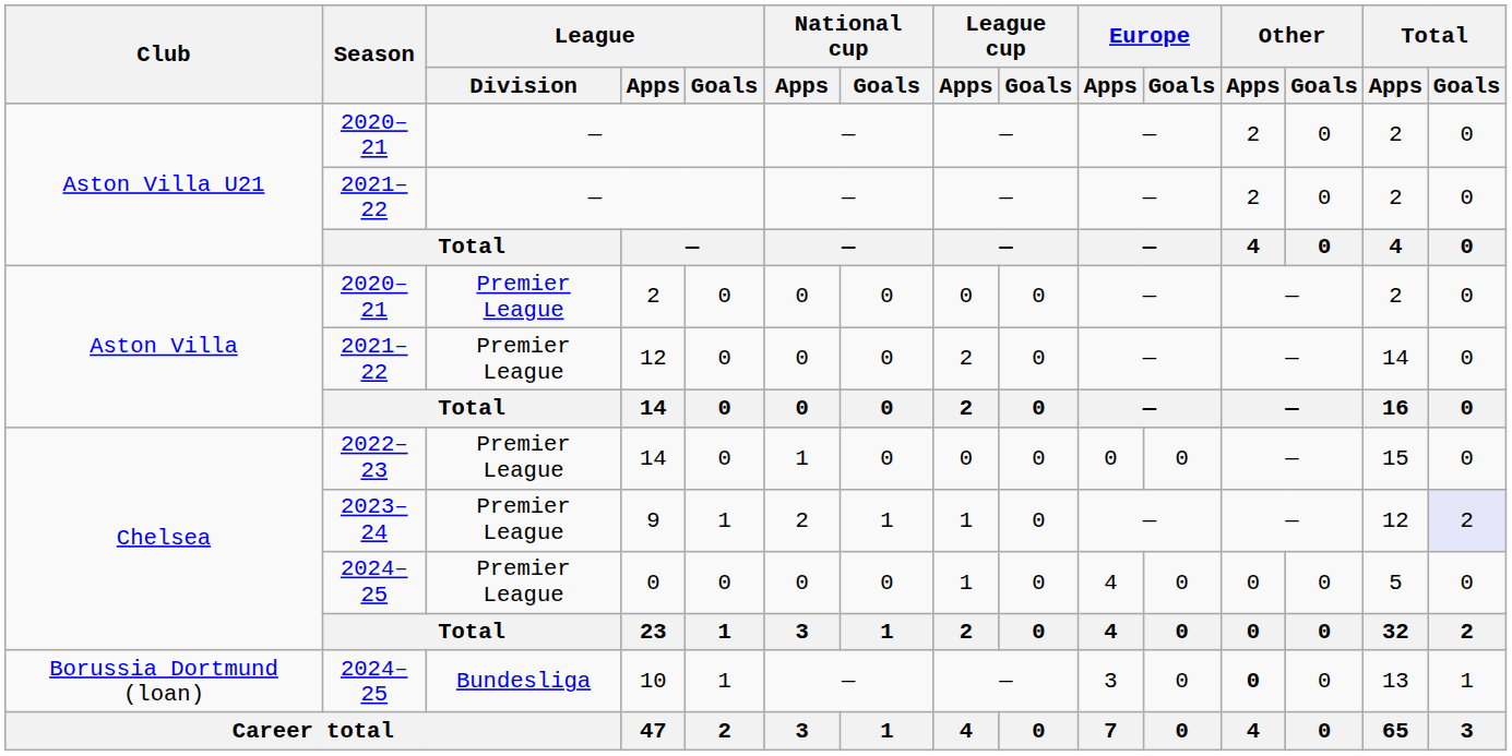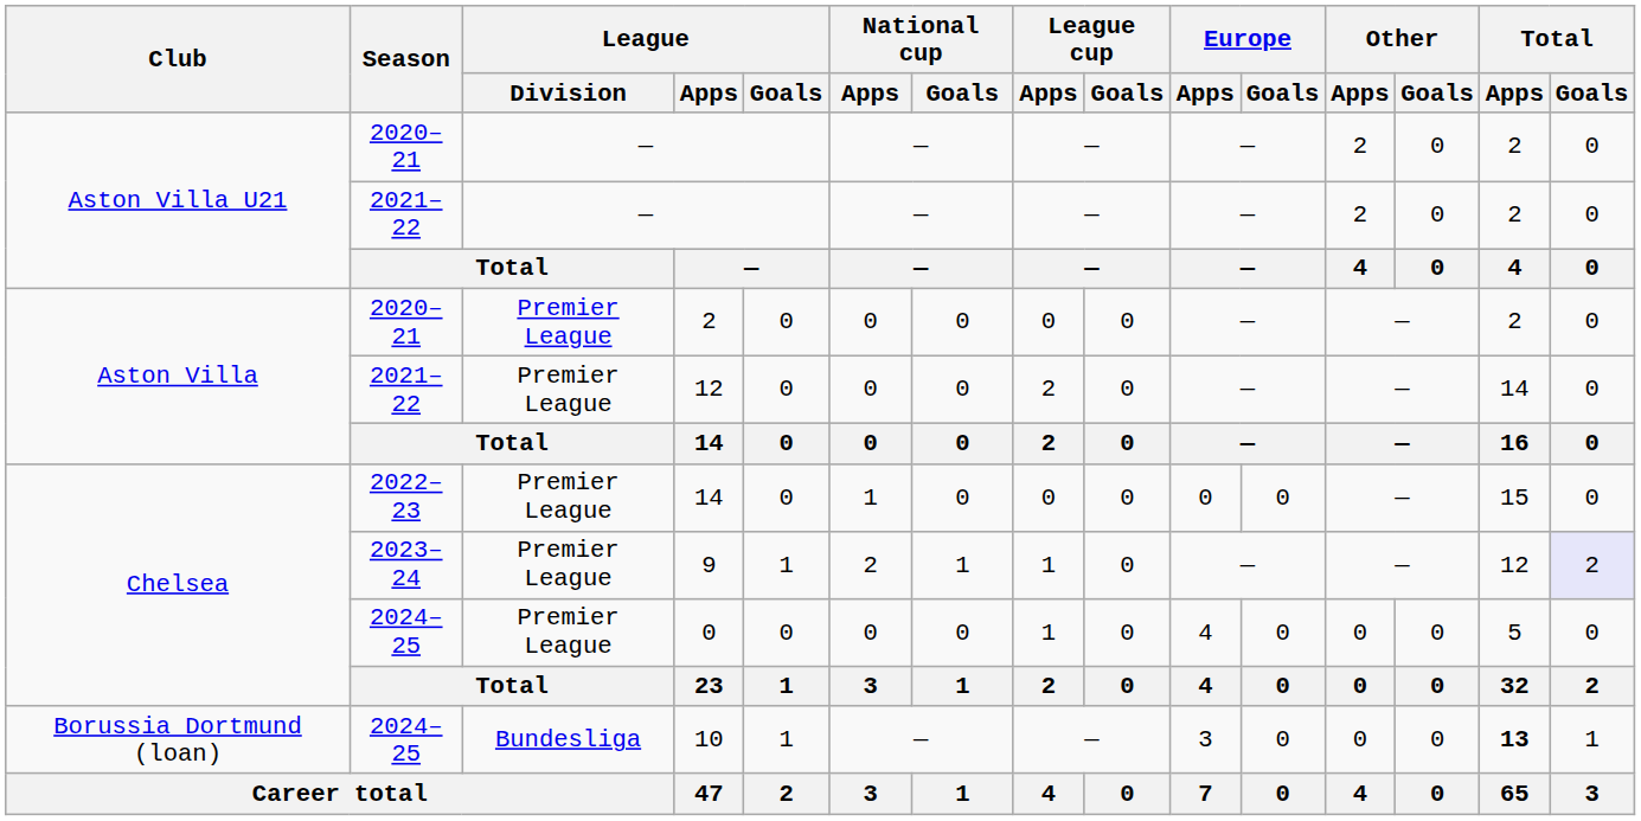10 | Other / Apps: bold -> normal
10 | Total / Apps: normal -> bold
